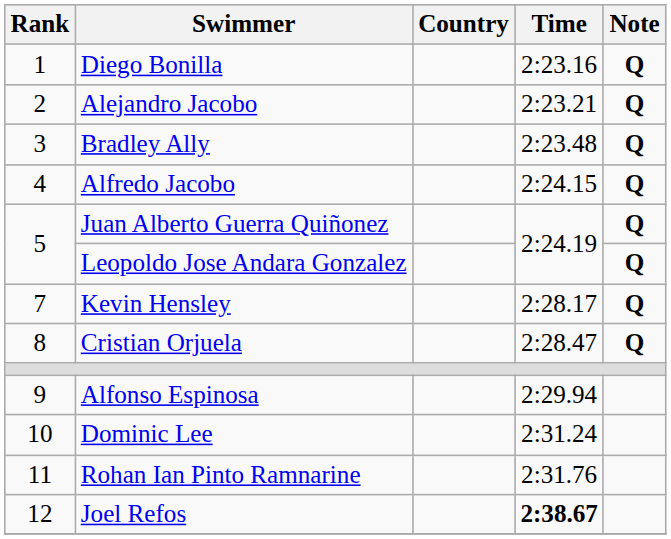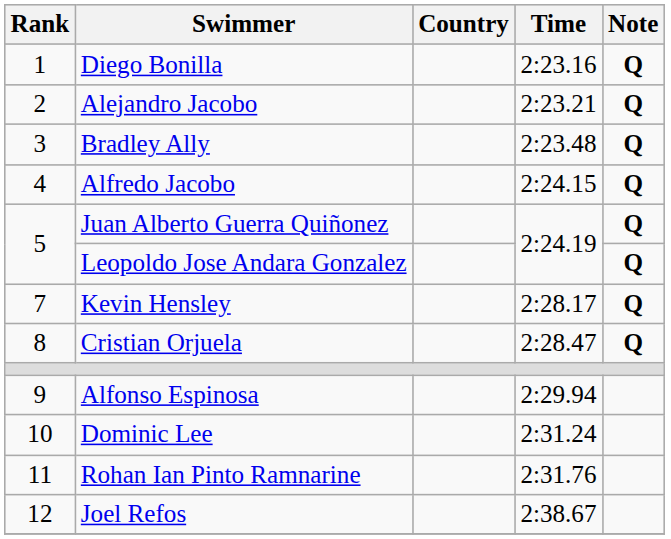Joel Refos | Time: bold -> normal
